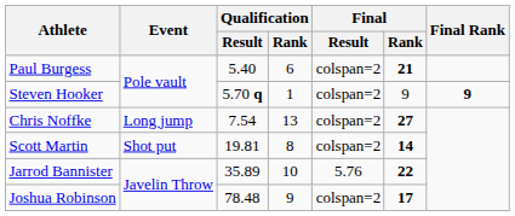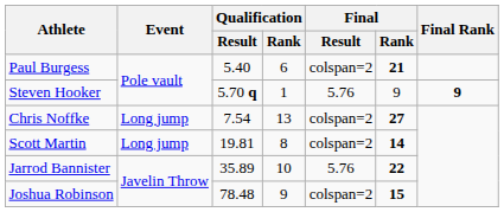Steven Hooker | Final / Result: colspan=2 -> 5.76
Scott Martin | Event: Shot put -> Long jump
Joshua Robinson | Final / Rank: 17 -> 15
